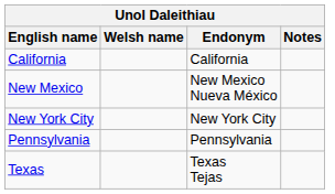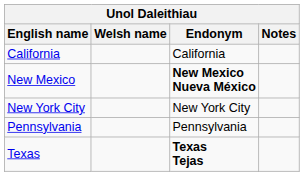New Mexico | Endonym: normal -> bold
Texas | Endonym: normal -> bold
